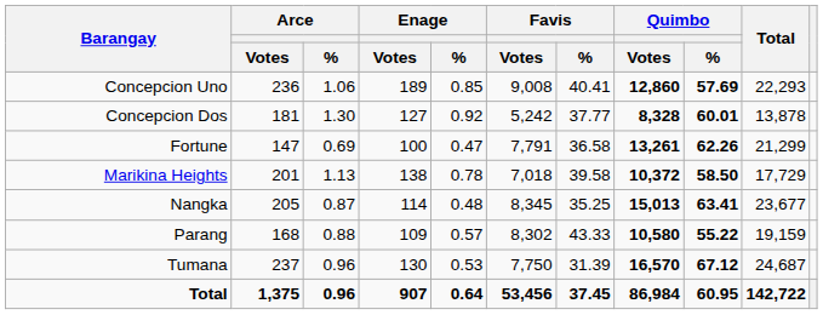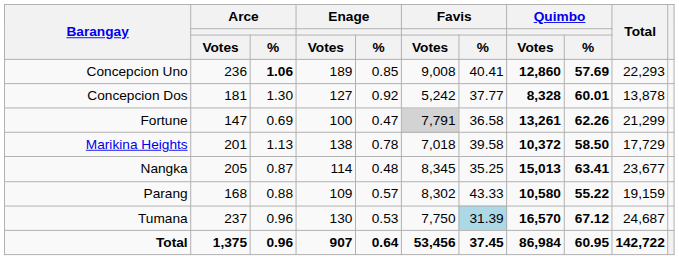Concepcion Uno | Arce / %: normal -> bold
Fortune | Favis / Votes: no background -> lightgrey background
Tumana | Favis / %: no background -> lightblue background
